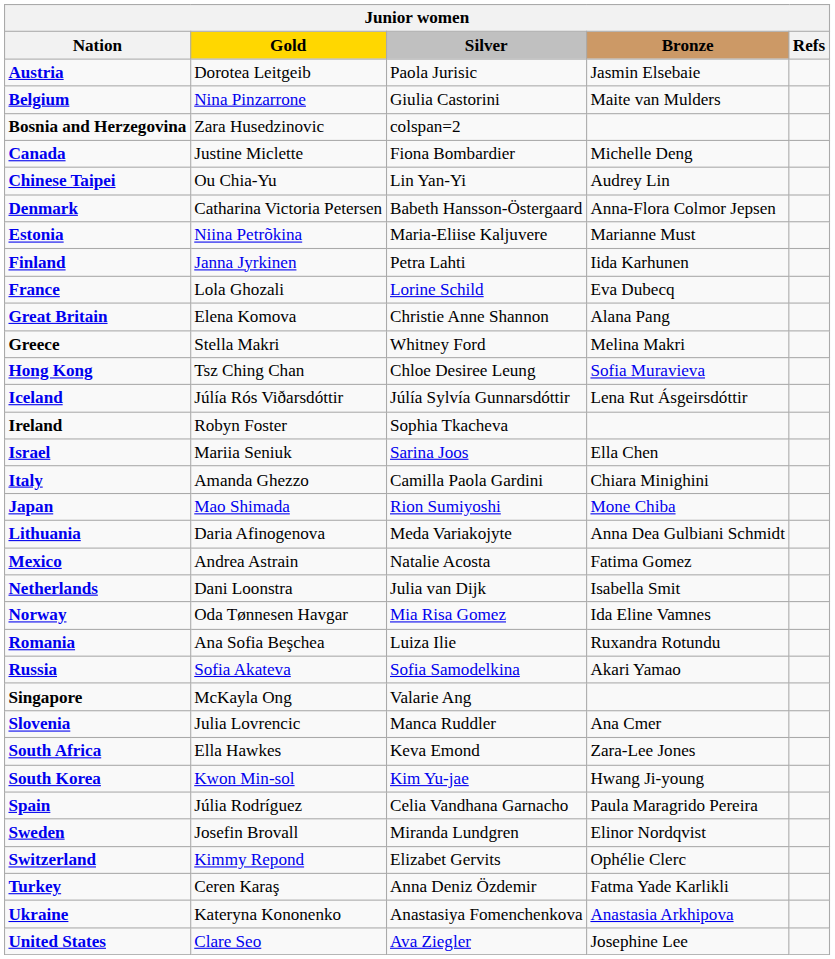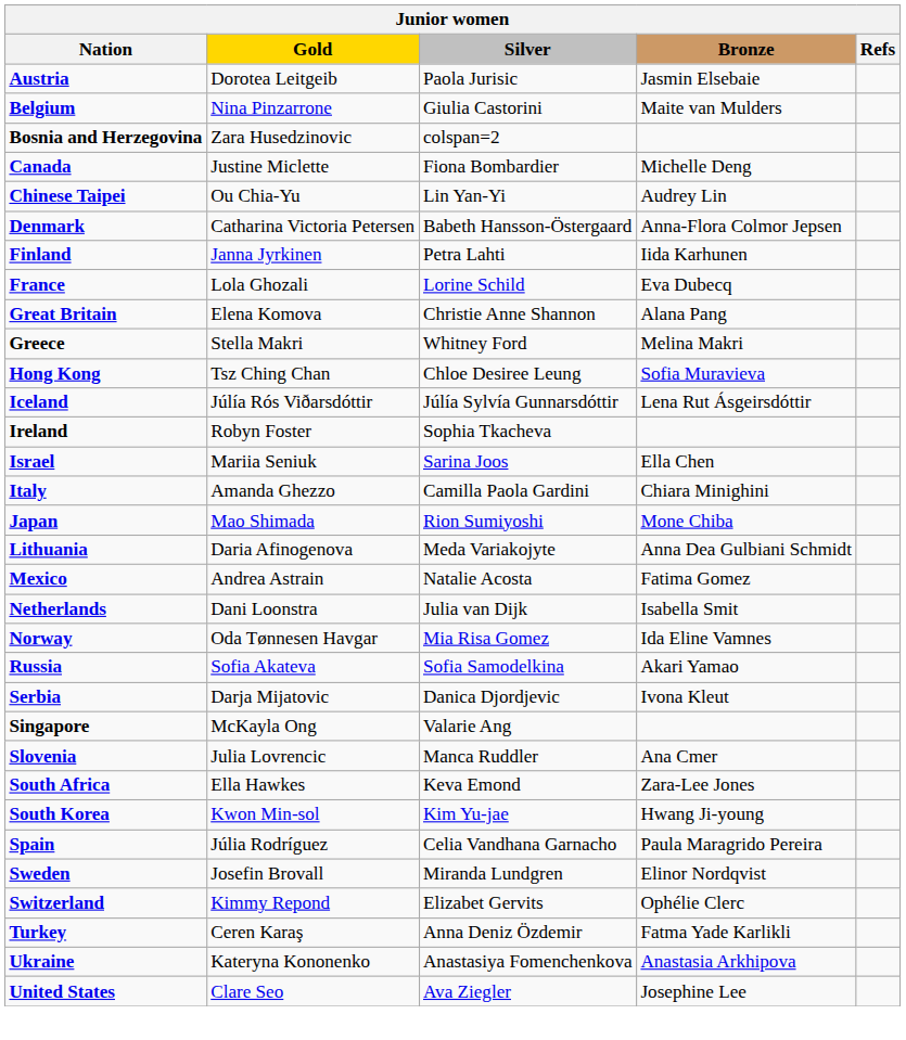- row: Estonia | Niina Petrõkina | Maria-Eliise Kaljuvere | Marianne Must
- row: Romania | Ana Sofia Beşchea | Luiza Ilie | Ruxandra Rotundu
+ row: Serbia | Darja Mijatovic | Danica Djordjevic | Ivona Kleut
